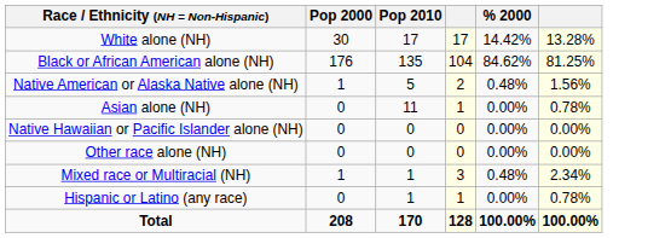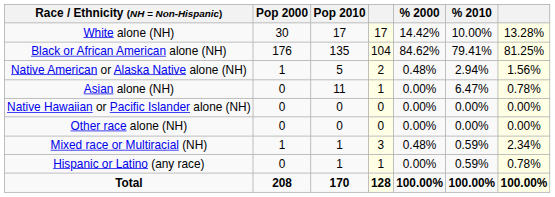+ column: % 2010 | 10.00% | 79.41% | 2.94% | 6.47% | 0.00% | 0.00% | 0.59% | 0.59% | 100.00%
